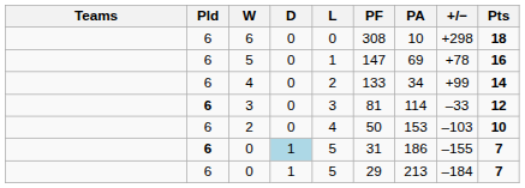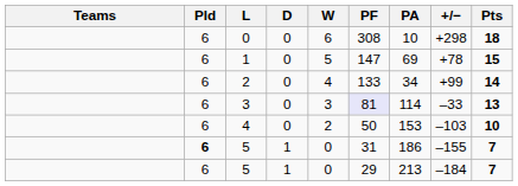columns swapped: W <-> L
row 3 | Pts: 16 -> 15
row 5 | Pld: bold -> normal
row 5 | PF: no background -> lavender background
row 5 | Pts: 12 -> 13
row 7 | D: lightblue background -> no background
